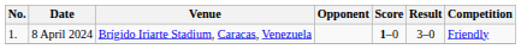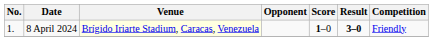8 April 2024 | Venue: no background -> lightyellow background
8 April 2024 | Result: normal -> bold
